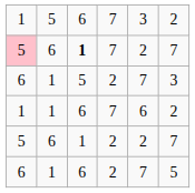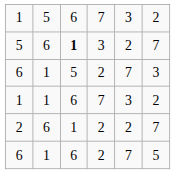row 2 | column 1: pink background -> no background
row 2 | column 4: 7 -> 3
row 4 | column 5: 6 -> 3
row 5 | column 1: 5 -> 2
